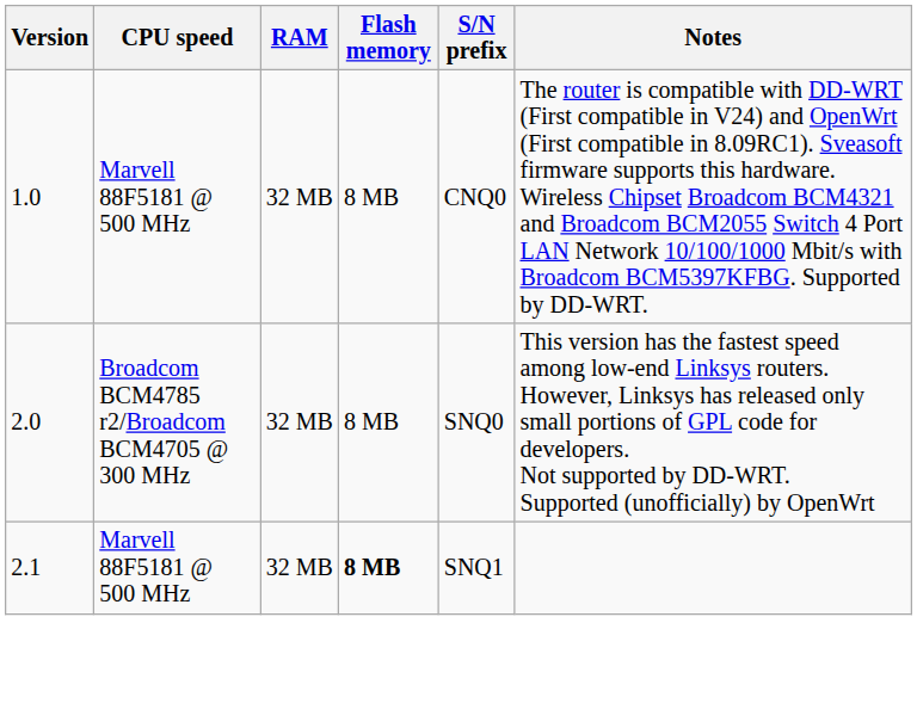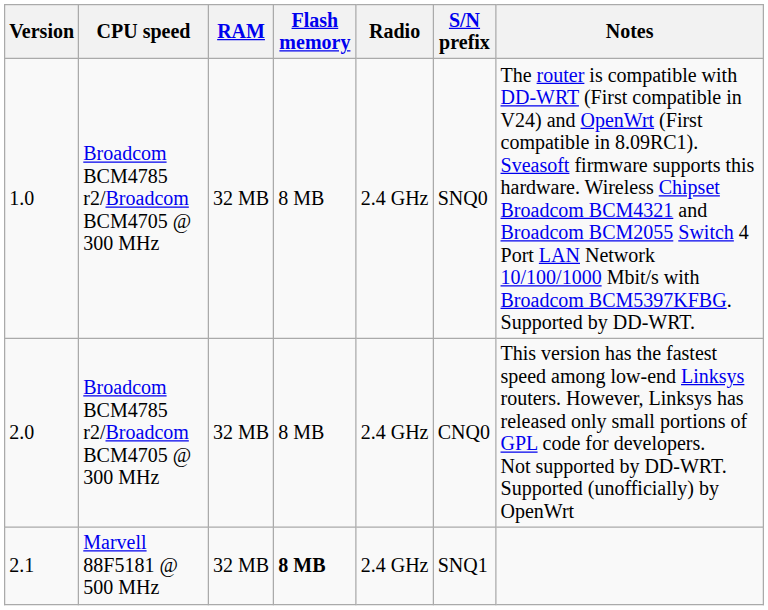+ column: Radio | 2.4 GHz | 2.4 GHz | 2.4 GHz
1.0 | CPU speed: Marvell 88F5181 @ 500 MHz -> Broadcom BCM4785 r2/Broadcom BCM4705 @ 300 MHz
1.0 | S/N prefix: CNQ0 -> SNQ0
2.0 | S/N prefix: SNQ0 -> CNQ0
